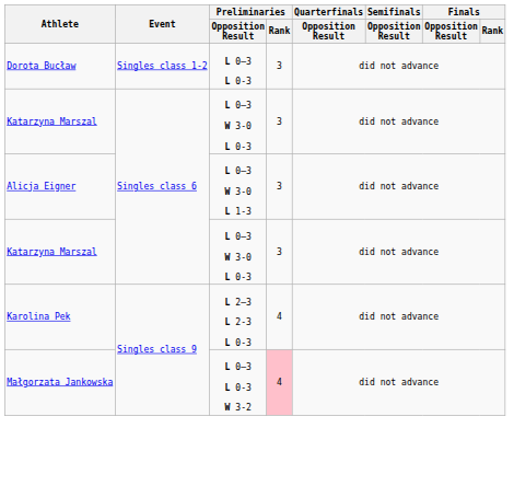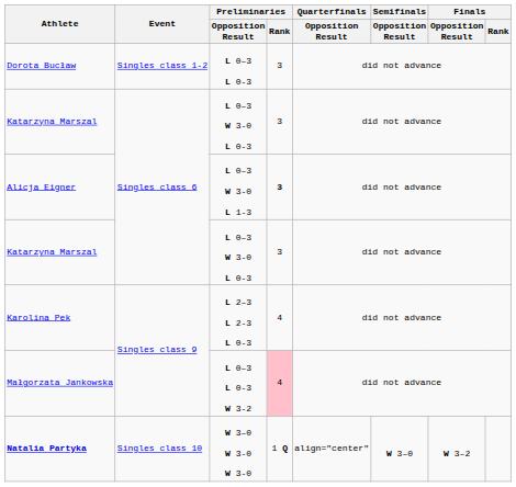Alicja Eigner | Preliminaries / Rank: normal -> bold
+ row: Natalia Partyka | Singles class 10 | W 3–0 W 3-0 W 3-0 | 1 Q | align="center" | W 3–0 | W 3–2
